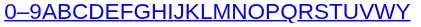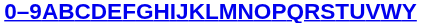row 1 | column 1: normal -> bold
